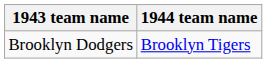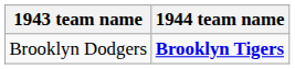Brooklyn Dodgers | 1944 team name: normal -> bold
